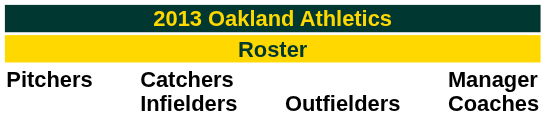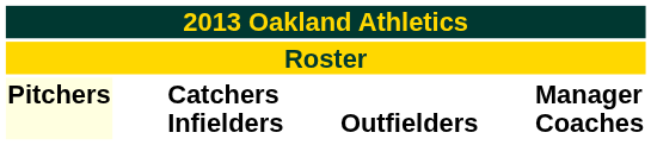Pitchers | column 1: no background -> lightyellow background
